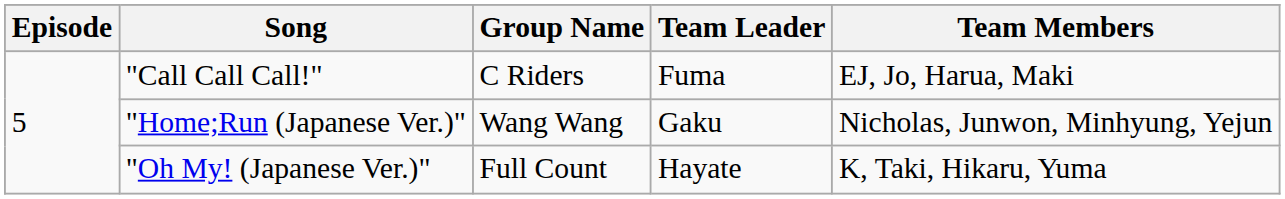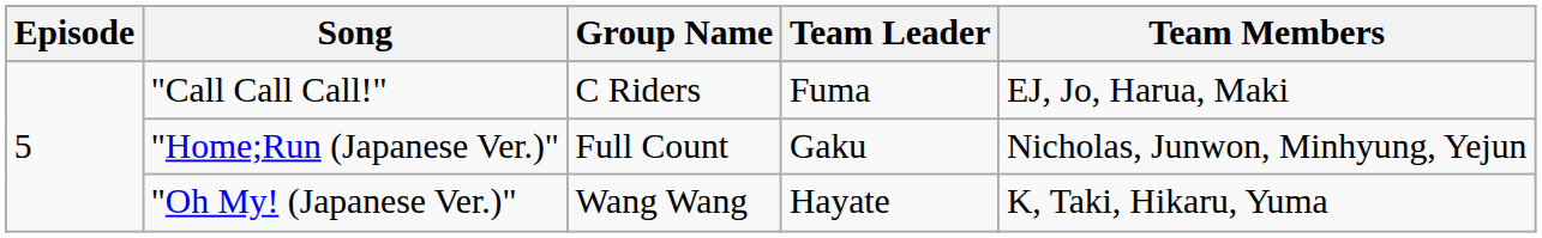"Home;Run (Japanese Ver.)" | Group Name: Wang Wang -> Full Count
"Oh My! (Japanese Ver.)" | Group Name: Full Count -> Wang Wang
